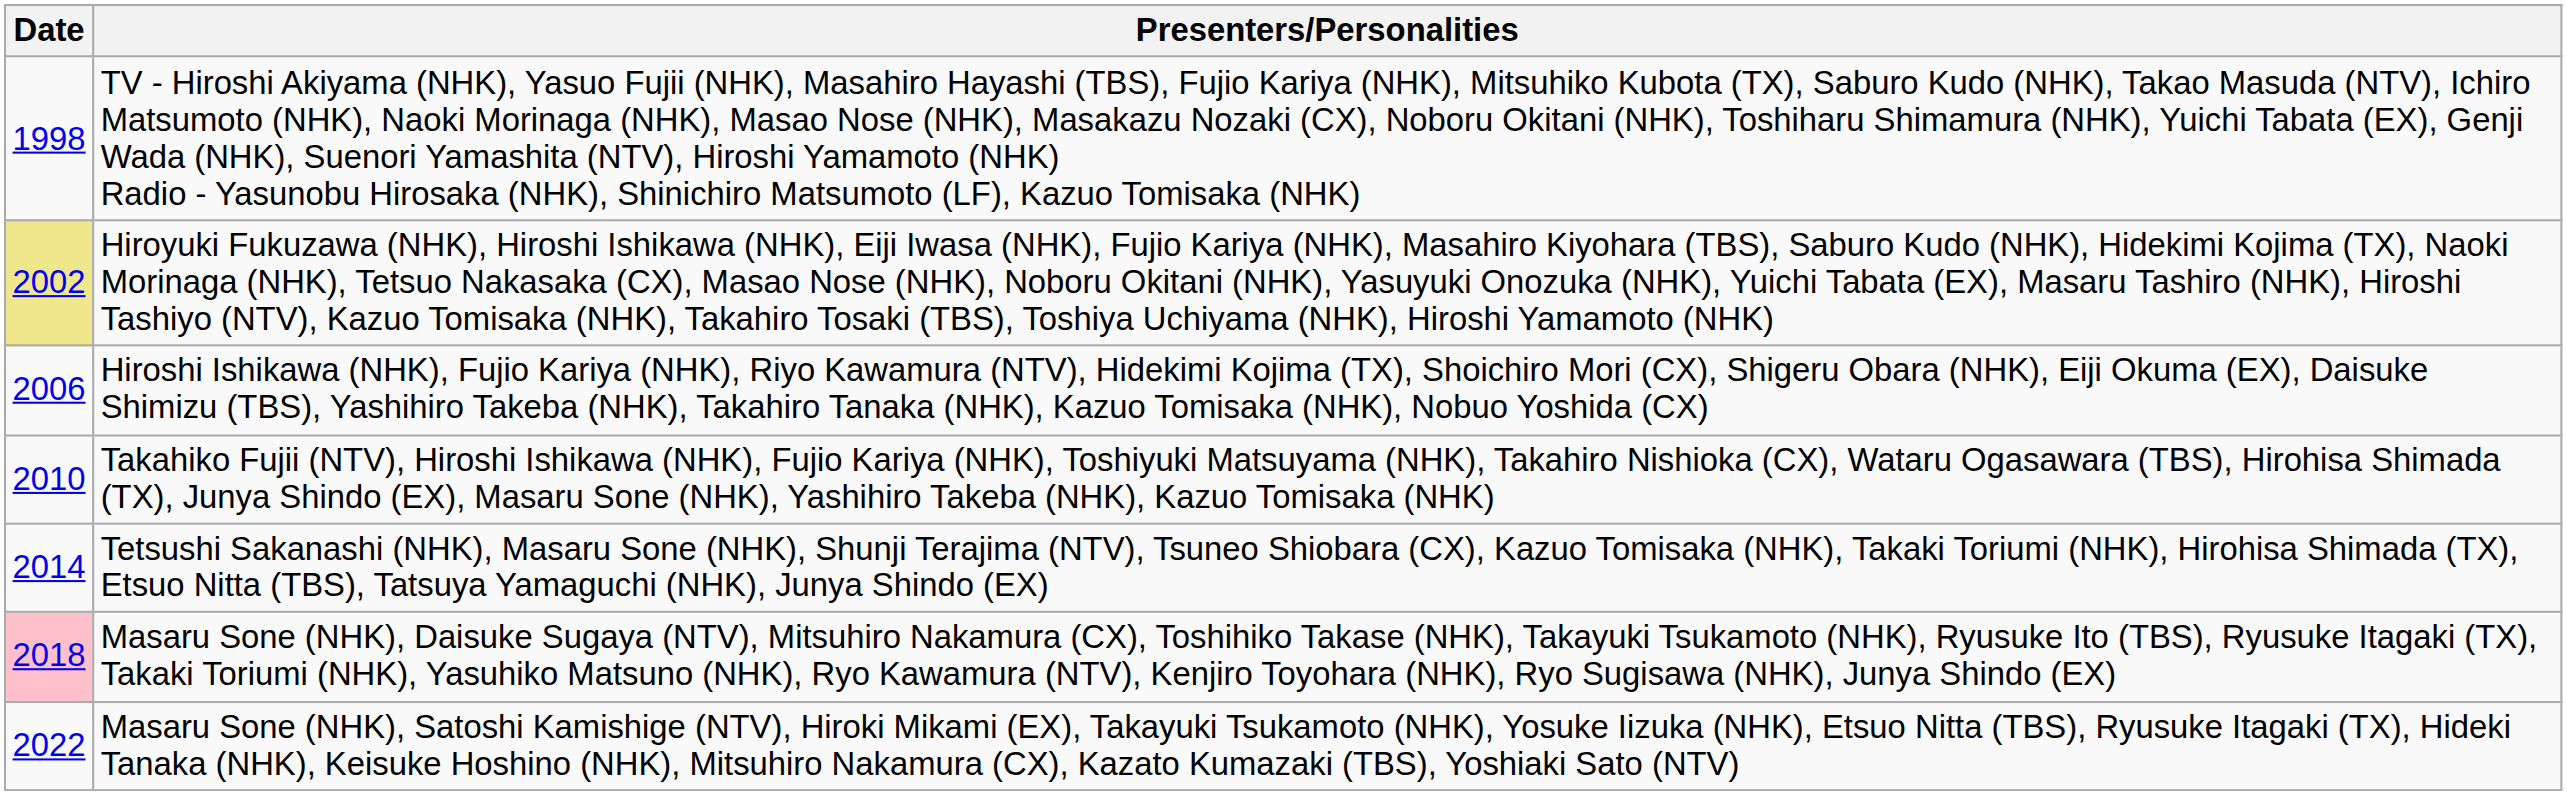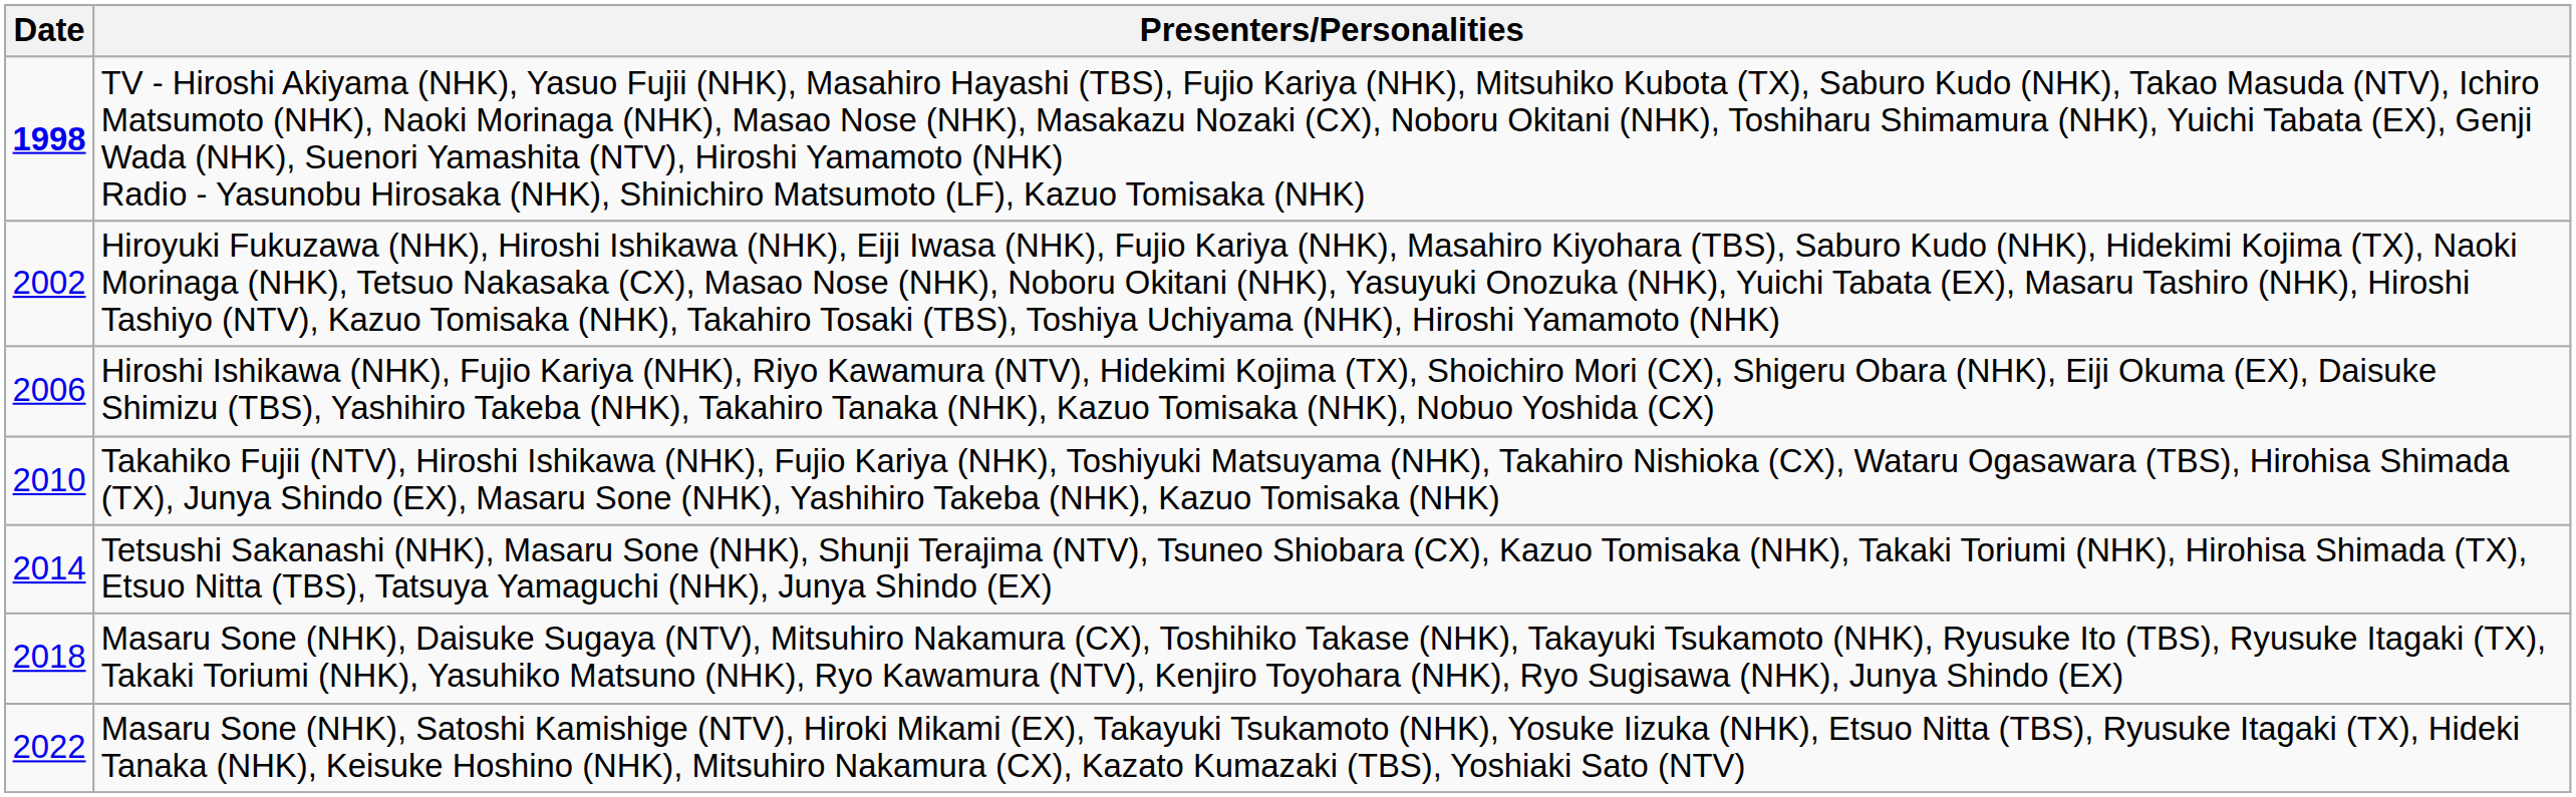row 2 | Date: normal -> bold
row 3 | Date: khaki background -> no background
row 7 | Date: pink background -> no background
